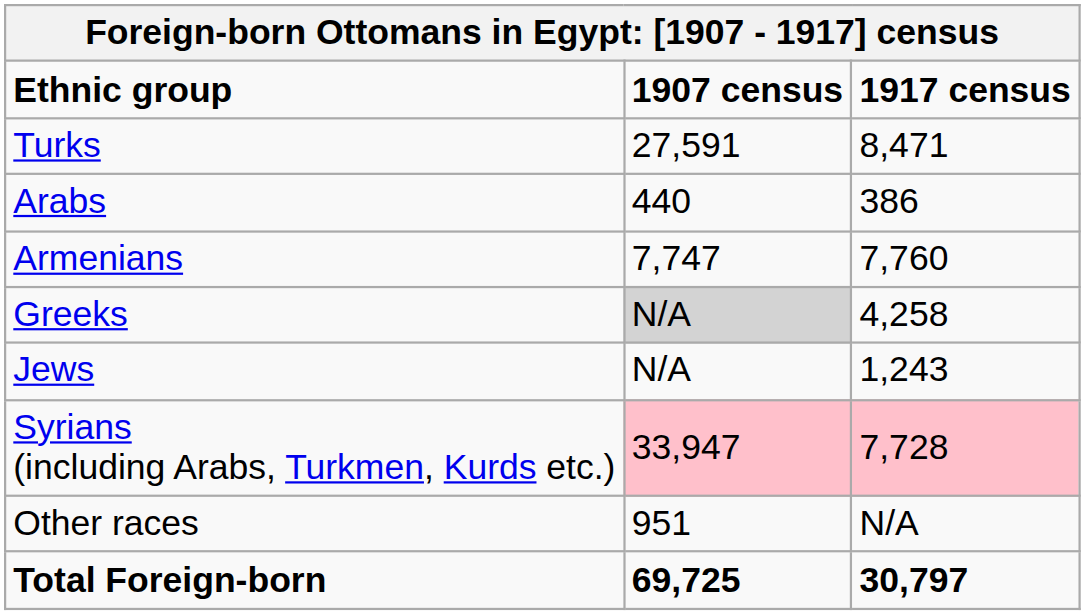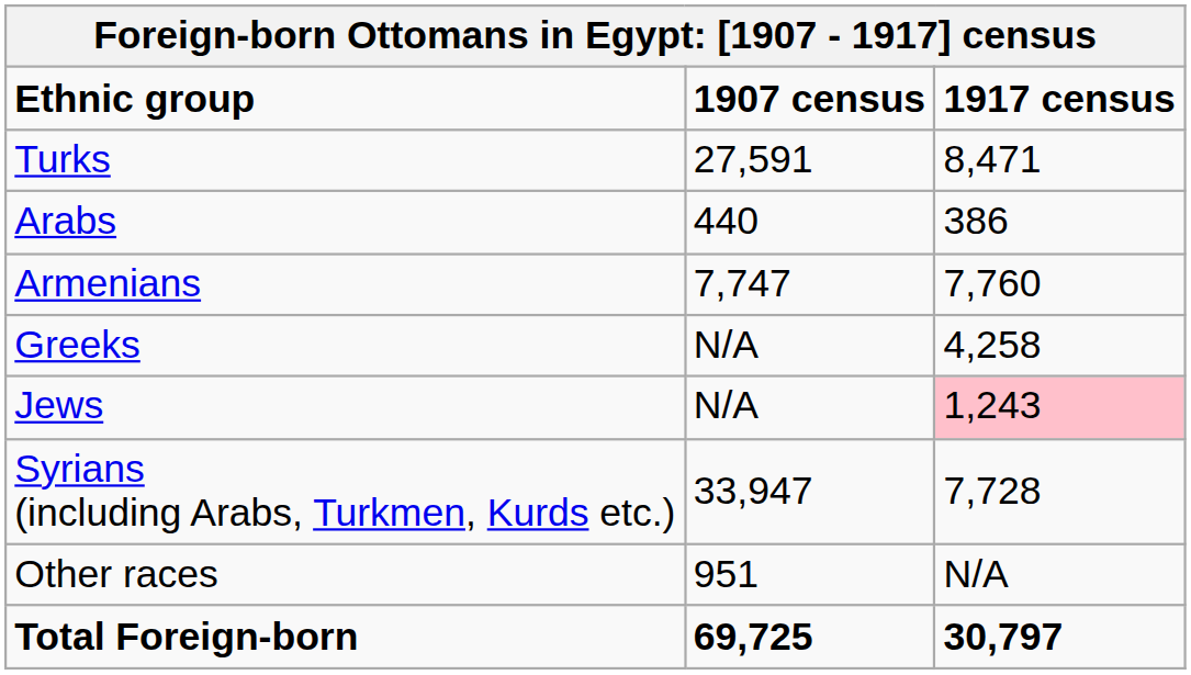Greeks | 1907 census: lightgrey background -> no background
Jews | 1917 census: no background -> pink background
Syrians (including Arabs, Turkmen, Kurds etc.) | 1907 census: pink background -> no background
Syrians (including Arabs, Turkmen, Kurds etc.) | 1917 census: pink background -> no background
